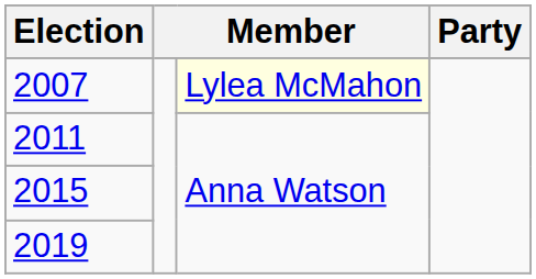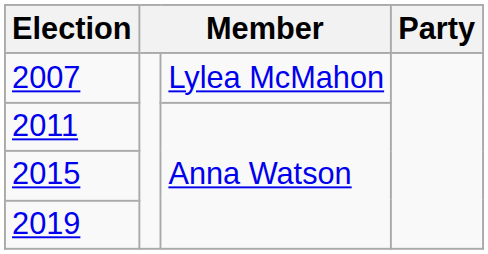2007 | column 3: lightyellow background -> no background
